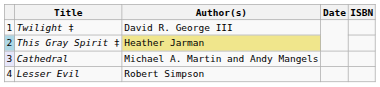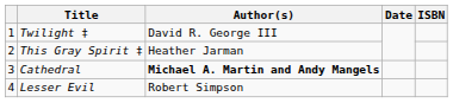This Gray Spirit ‡ | column 1: lightblue background -> no background
This Gray Spirit ‡ | Author(s): khaki background -> no background
Cathedral | column 1: lavender background -> no background
Cathedral | Author(s): normal -> bold
